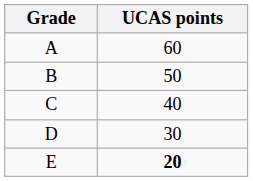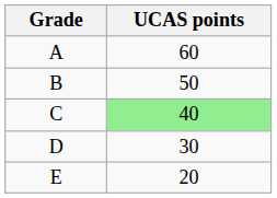C | UCAS points: no background -> lightgreen background
E | UCAS points: bold -> normal
